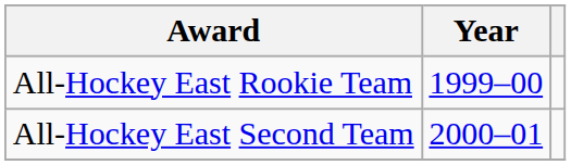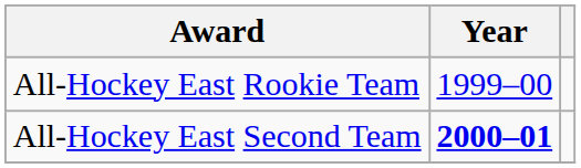row 3 | Year: normal -> bold
